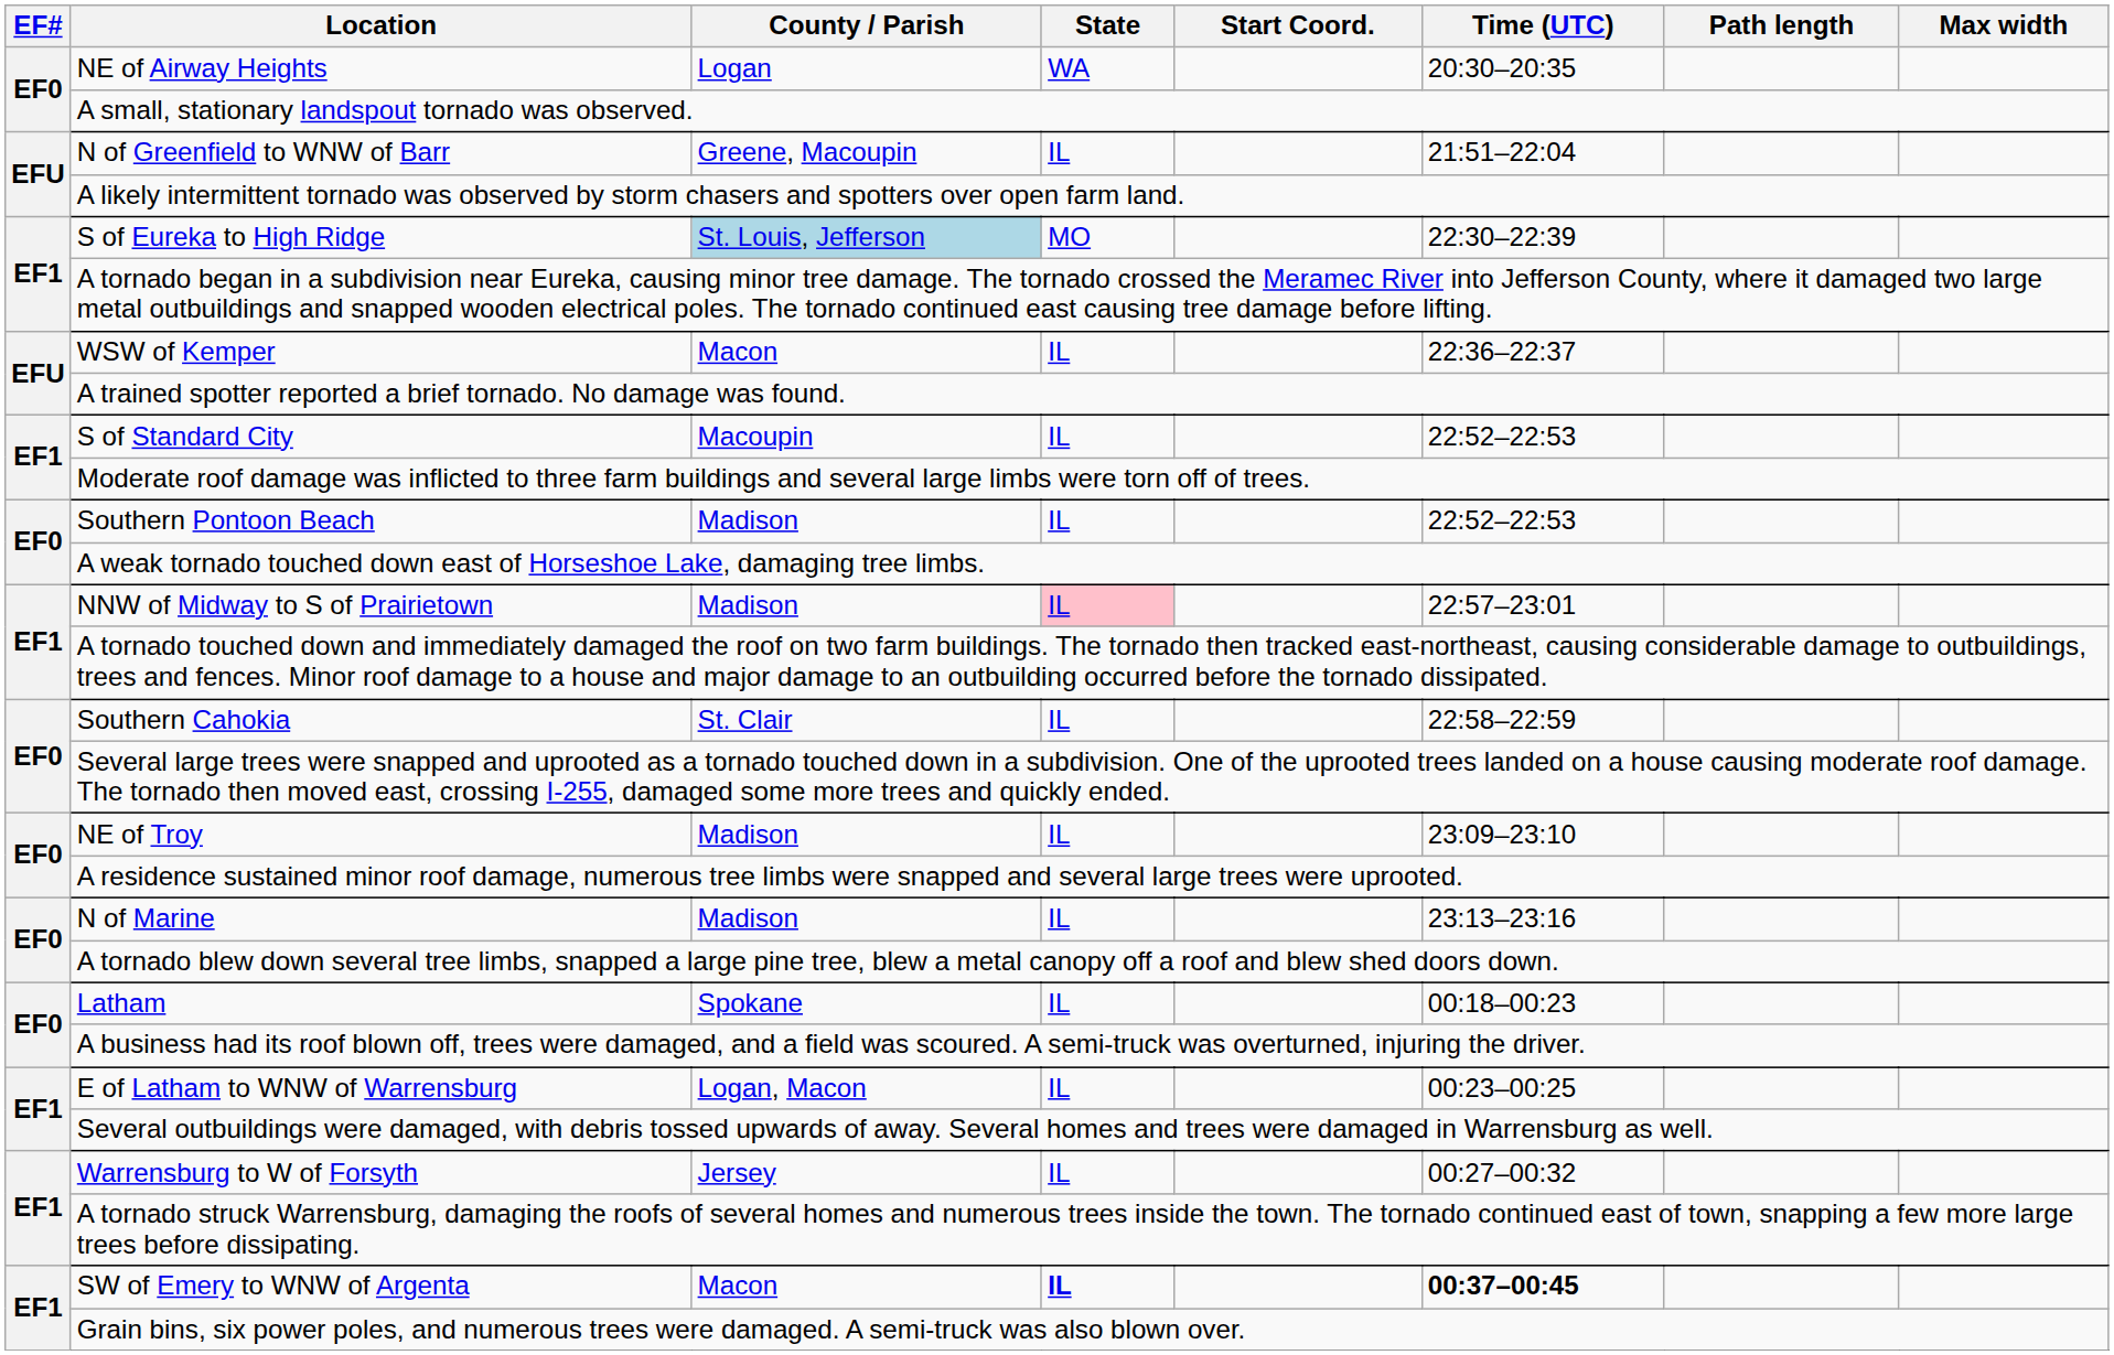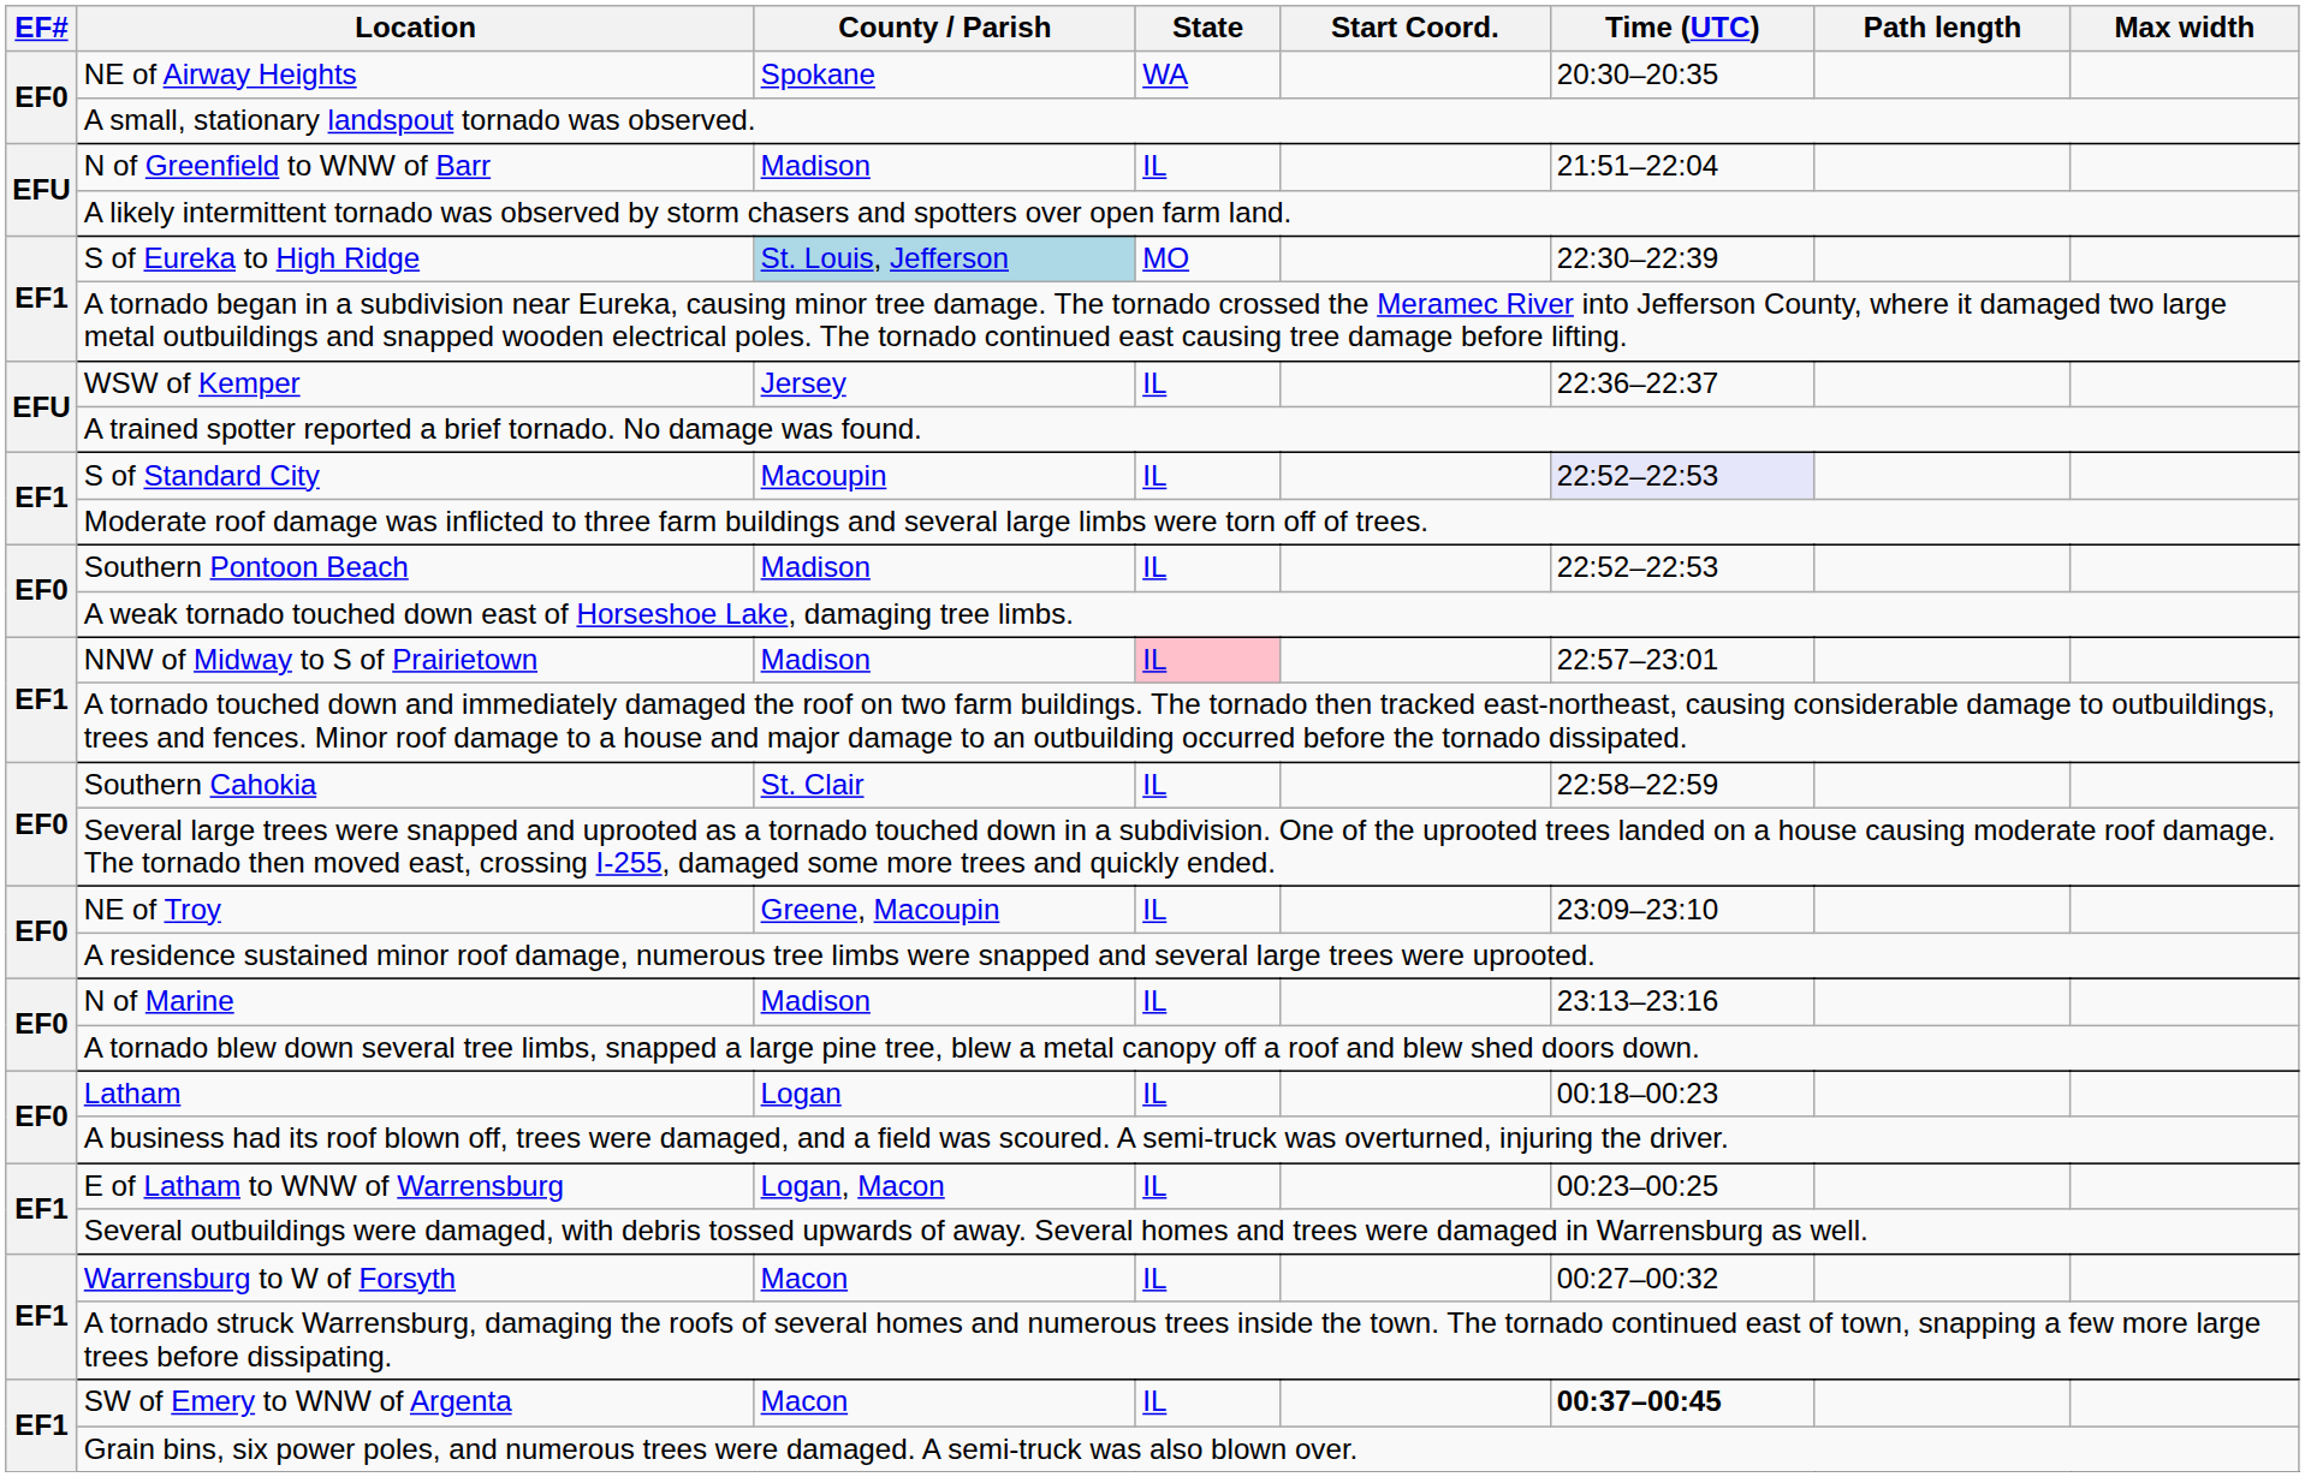NE of Airway Heights | County / Parish: Logan -> Spokane
N of Greenfield to WNW of Barr | County / Parish: Greene, Macoupin -> Madison
WSW of Kemper | County / Parish: Macon -> Jersey
S of Standard City | Time (UTC): no background -> lavender background
NE of Troy | County / Parish: Madison -> Greene, Macoupin
Latham | County / Parish: Spokane -> Logan
Warrensburg to W of Forsyth | County / Parish: Jersey -> Macon
SW of Emery to WNW of Argenta | State: bold -> normal
